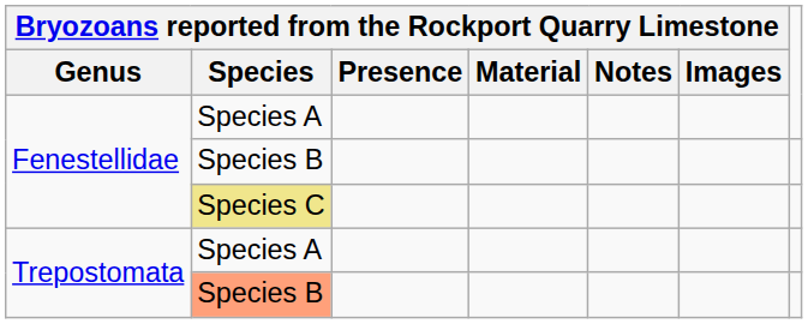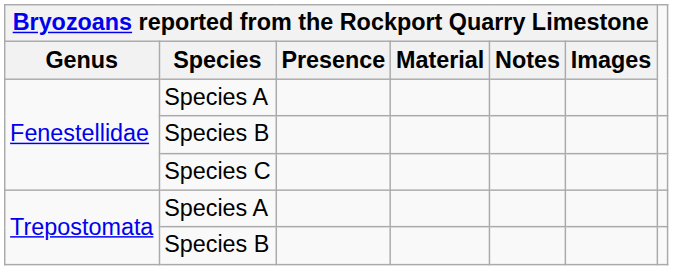Species C | column 2: khaki background -> no background
Trepostomata / Species B | column 2: lightsalmon background -> no background
